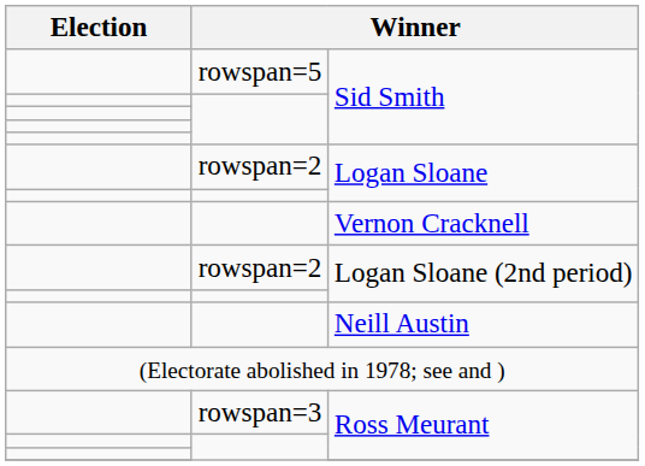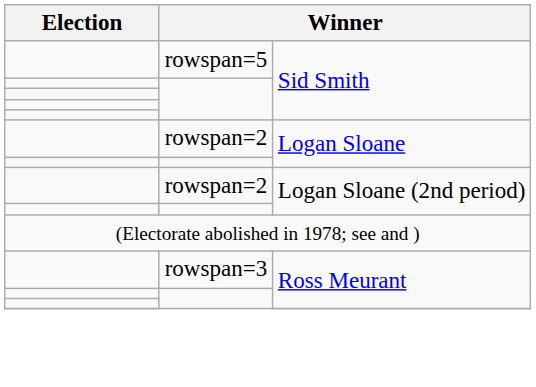- row: Vernon Cracknell
- row: Neill Austin
